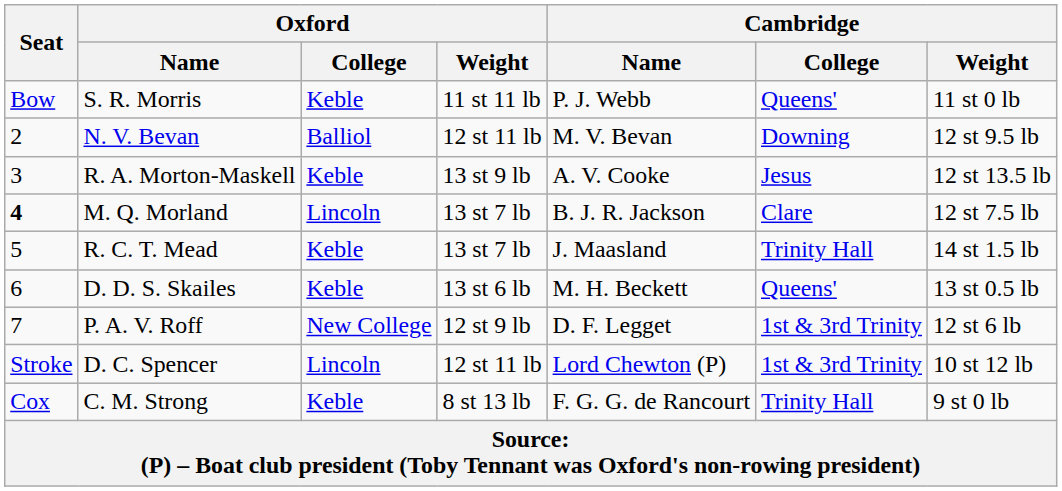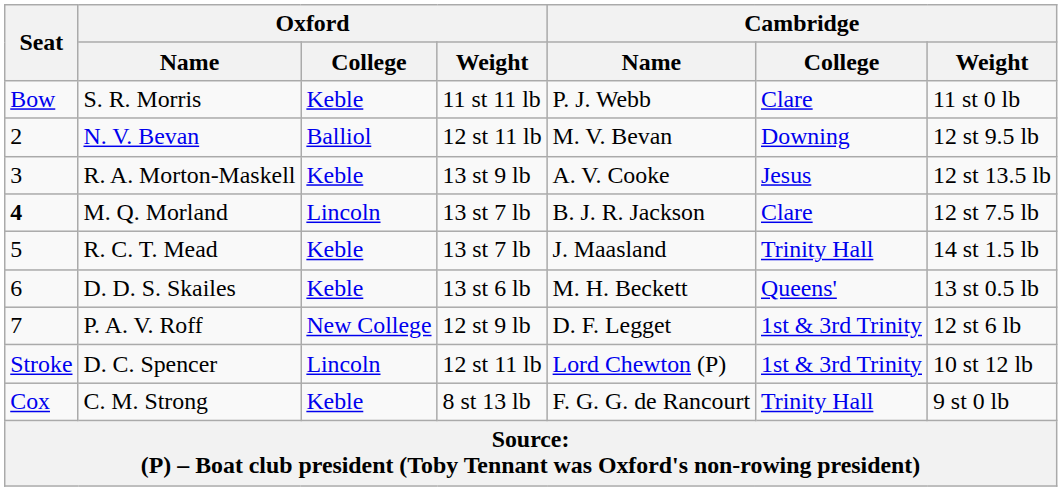S. R. Morris | Cambridge / College: Queens' -> Clare
